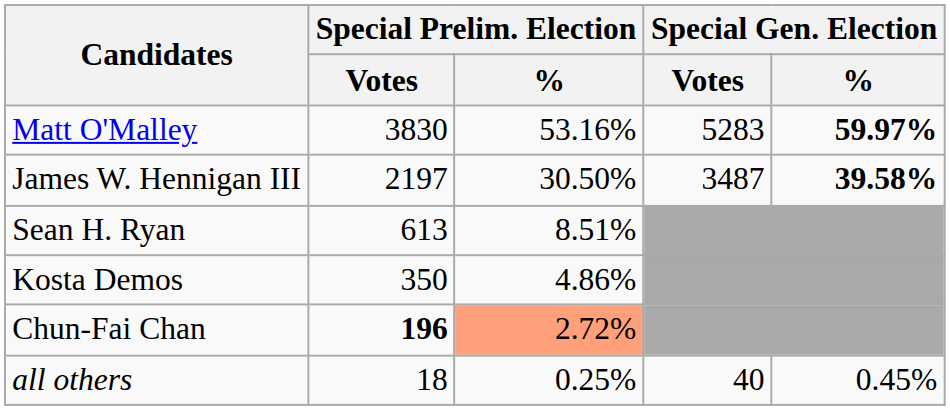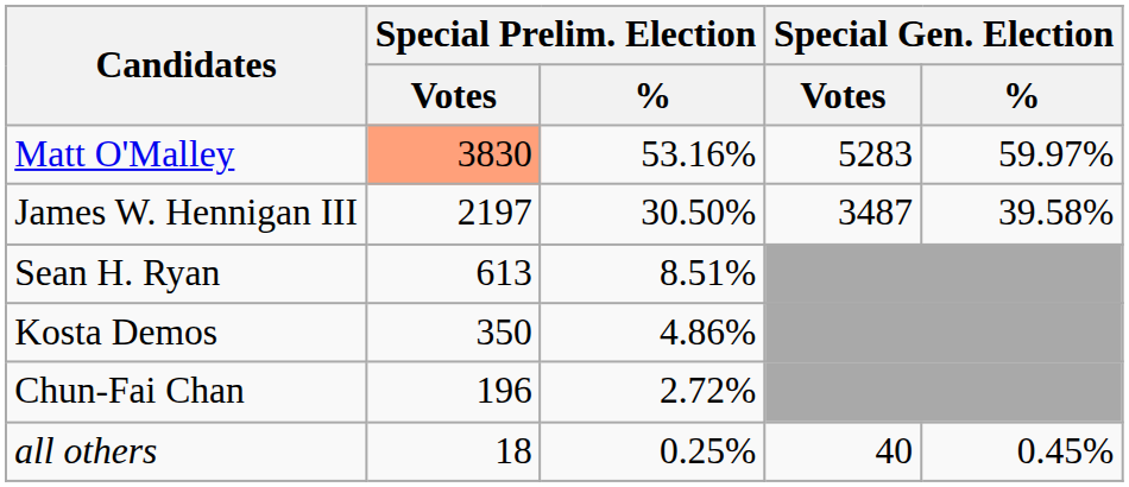Matt O'Malley | Special Prelim. Election / Votes: no background -> lightsalmon background
Matt O'Malley | Special Gen. Election / %: bold -> normal
James W. Hennigan III | Special Gen. Election / %: bold -> normal
Chun-Fai Chan | Special Prelim. Election / Votes: bold -> normal
Chun-Fai Chan | Special Prelim. Election / %: lightsalmon background -> no background
